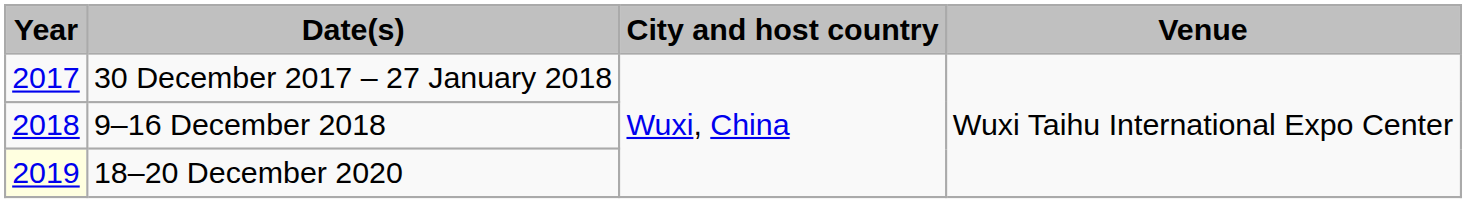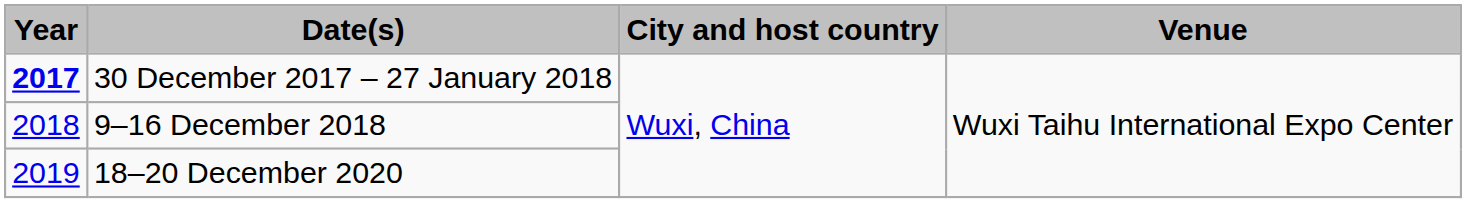30 December 2017 – 27 January 2018 | Year: normal -> bold
18–20 December 2020 | Year: lightyellow background -> no background
